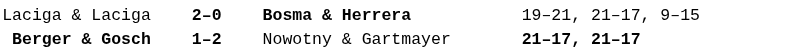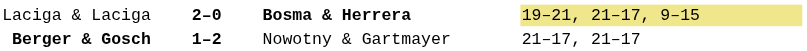Laciga & Laciga | column 4: no background -> khaki background
Berger & Gosch | column 4: bold -> normal
